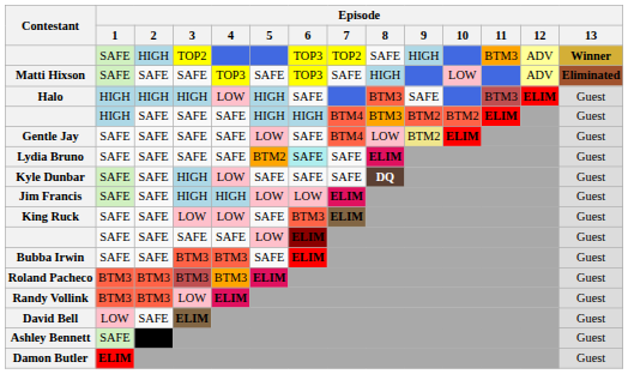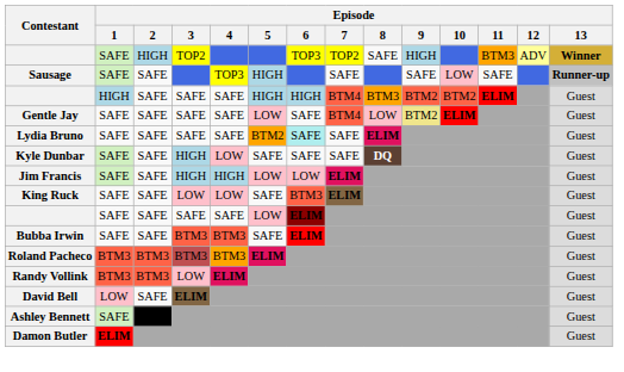+ row: Sausage | SAFE | SAFE | TOP3 | HIGH | SAFE | SAFE | LOW | SAFE | Runner-up
- row: Matti Hixson | SAFE | SAFE | SAFE | TOP3 | SAFE | TOP3 | SAFE | HIGH | LOW | ADV | Eliminated
- row: Halo | HIGH | HIGH | HIGH | LOW | HIGH | SAFE | BTM3 | SAFE | BTM3 | ELIM | Guest
